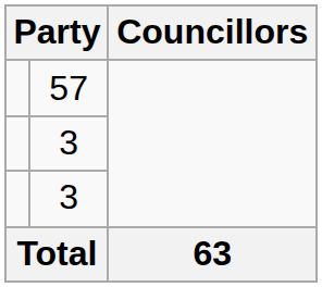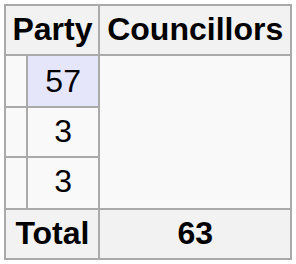57 | column 2: no background -> lavender background
